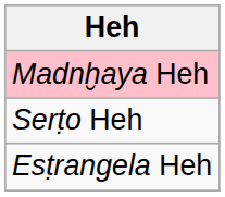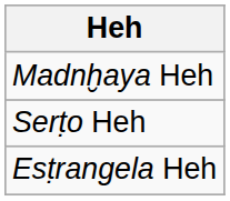row 2 | column 1: pink background -> no background
